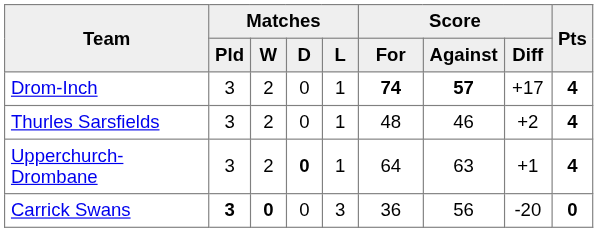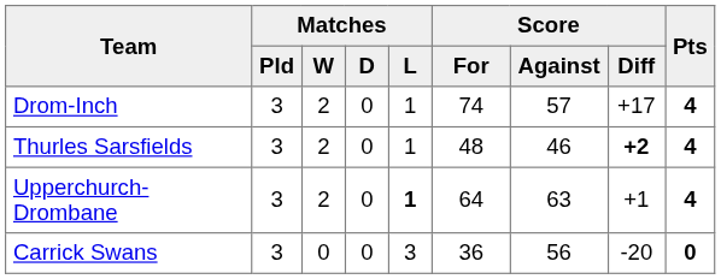Drom-Inch | Score / For: bold -> normal
Drom-Inch | Score / Against: bold -> normal
Thurles Sarsfields | Score / Diff: normal -> bold
Upperchurch-Drombane | Matches / D: bold -> normal
Upperchurch-Drombane | Matches / L: normal -> bold
Carrick Swans | Matches / Pld: bold -> normal
Carrick Swans | Matches / W: bold -> normal
